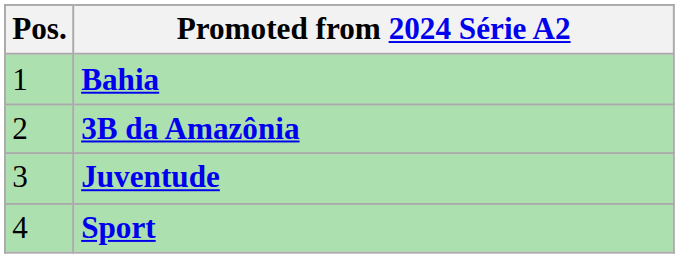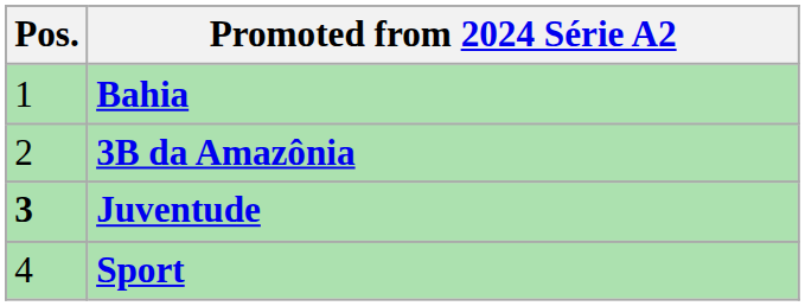Juventude | Pos.: normal -> bold
